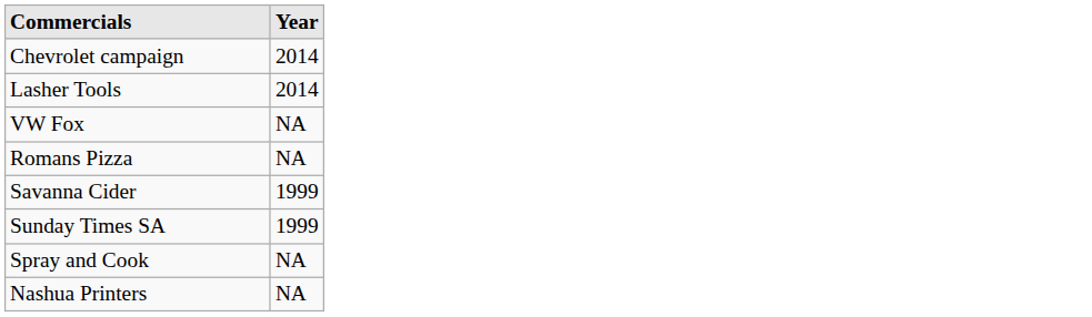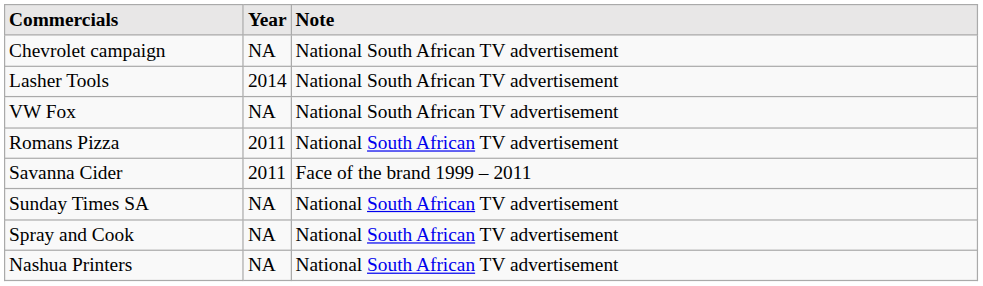+ column: Note | National South African TV advertisement | National South African TV advertisement | National South African TV advertisement | National South African TV advertisement | Face of the brand 1999 – 2011 | National South African TV advertisement | National South African TV advertisement | National South African TV advertisement
Chevrolet campaign | Year: 2014 -> NA
Romans Pizza | Year: NA -> 2011
Savanna Cider | Year: 1999 -> 2011
Sunday Times SA | Year: 1999 -> NA
